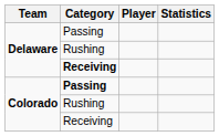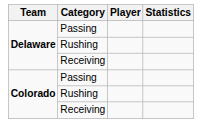Delaware / Receiving | Category: bold -> normal
Colorado / Passing | Category: bold -> normal
